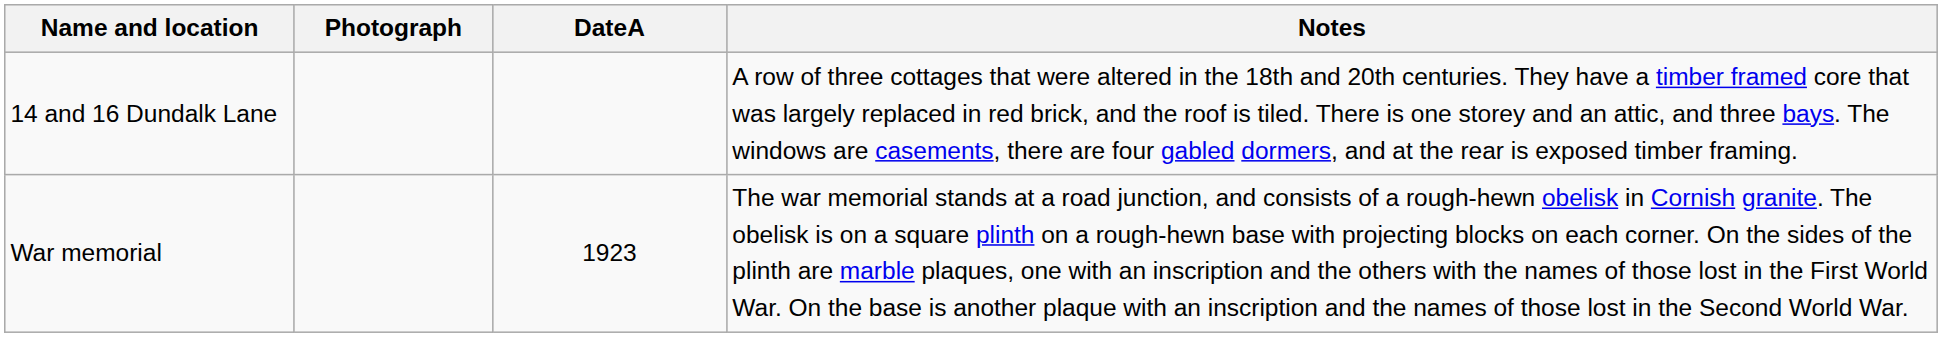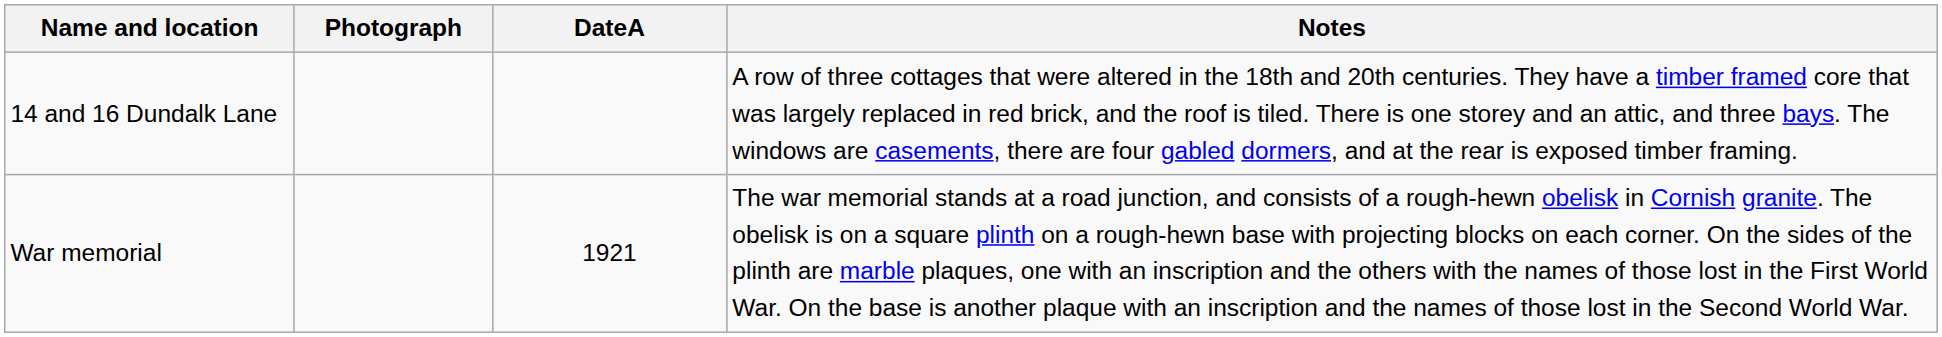War memorial | DateA: 1923 -> 1921
